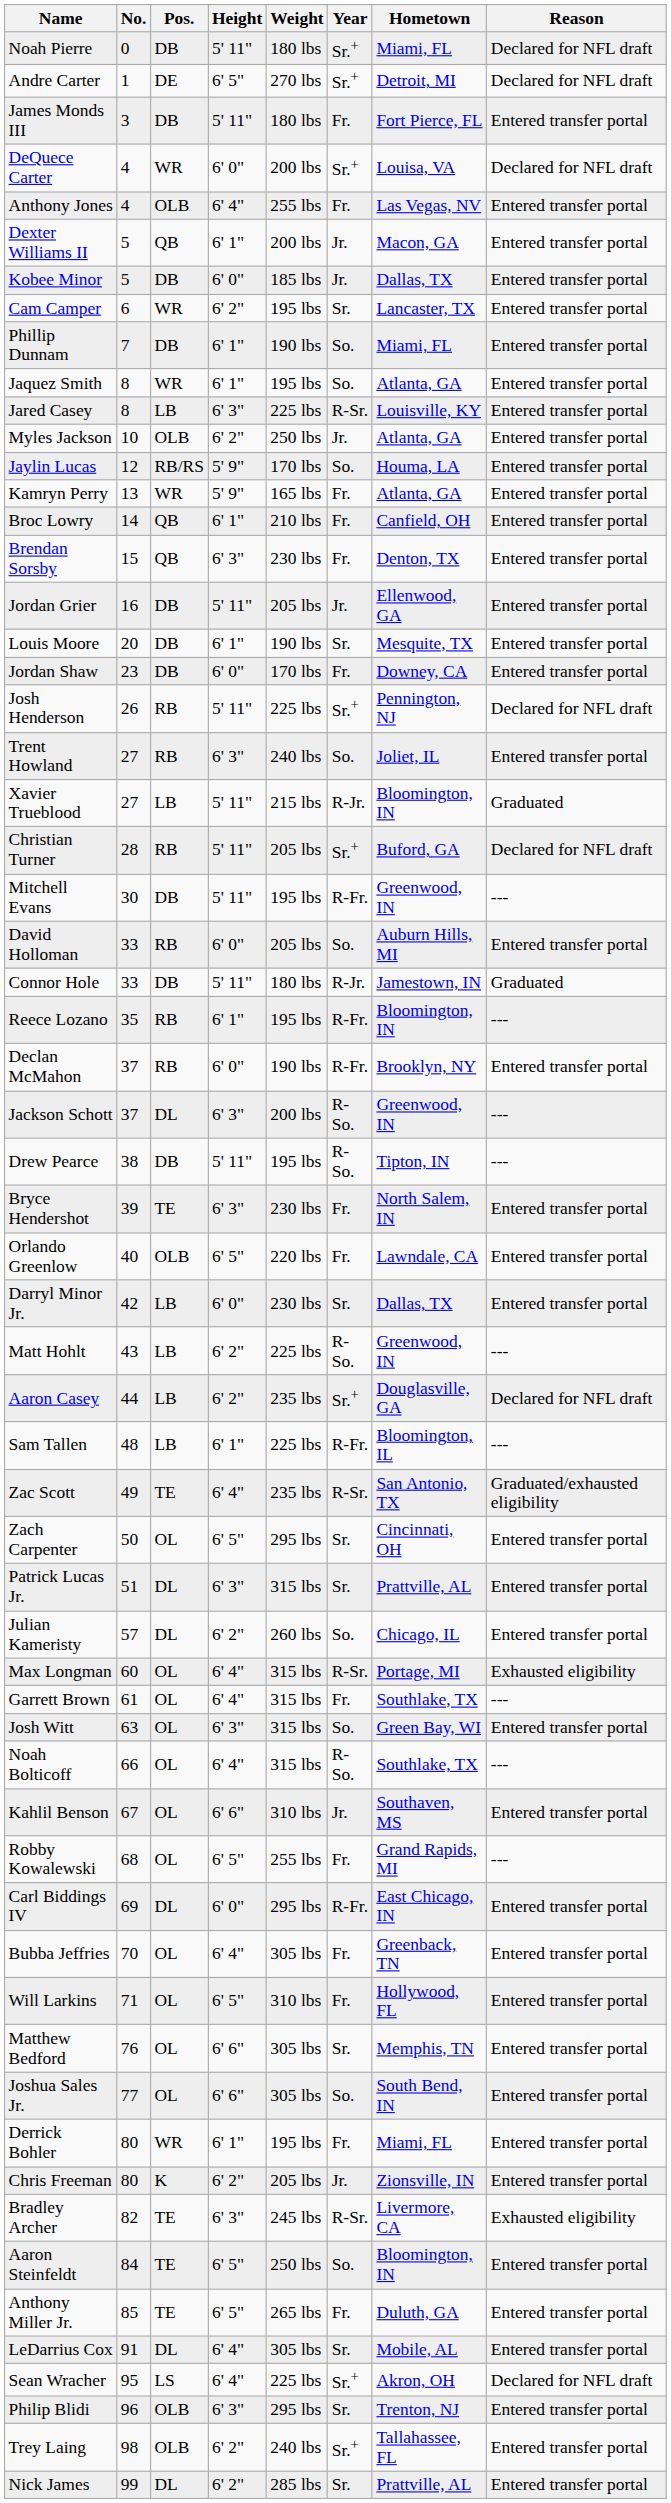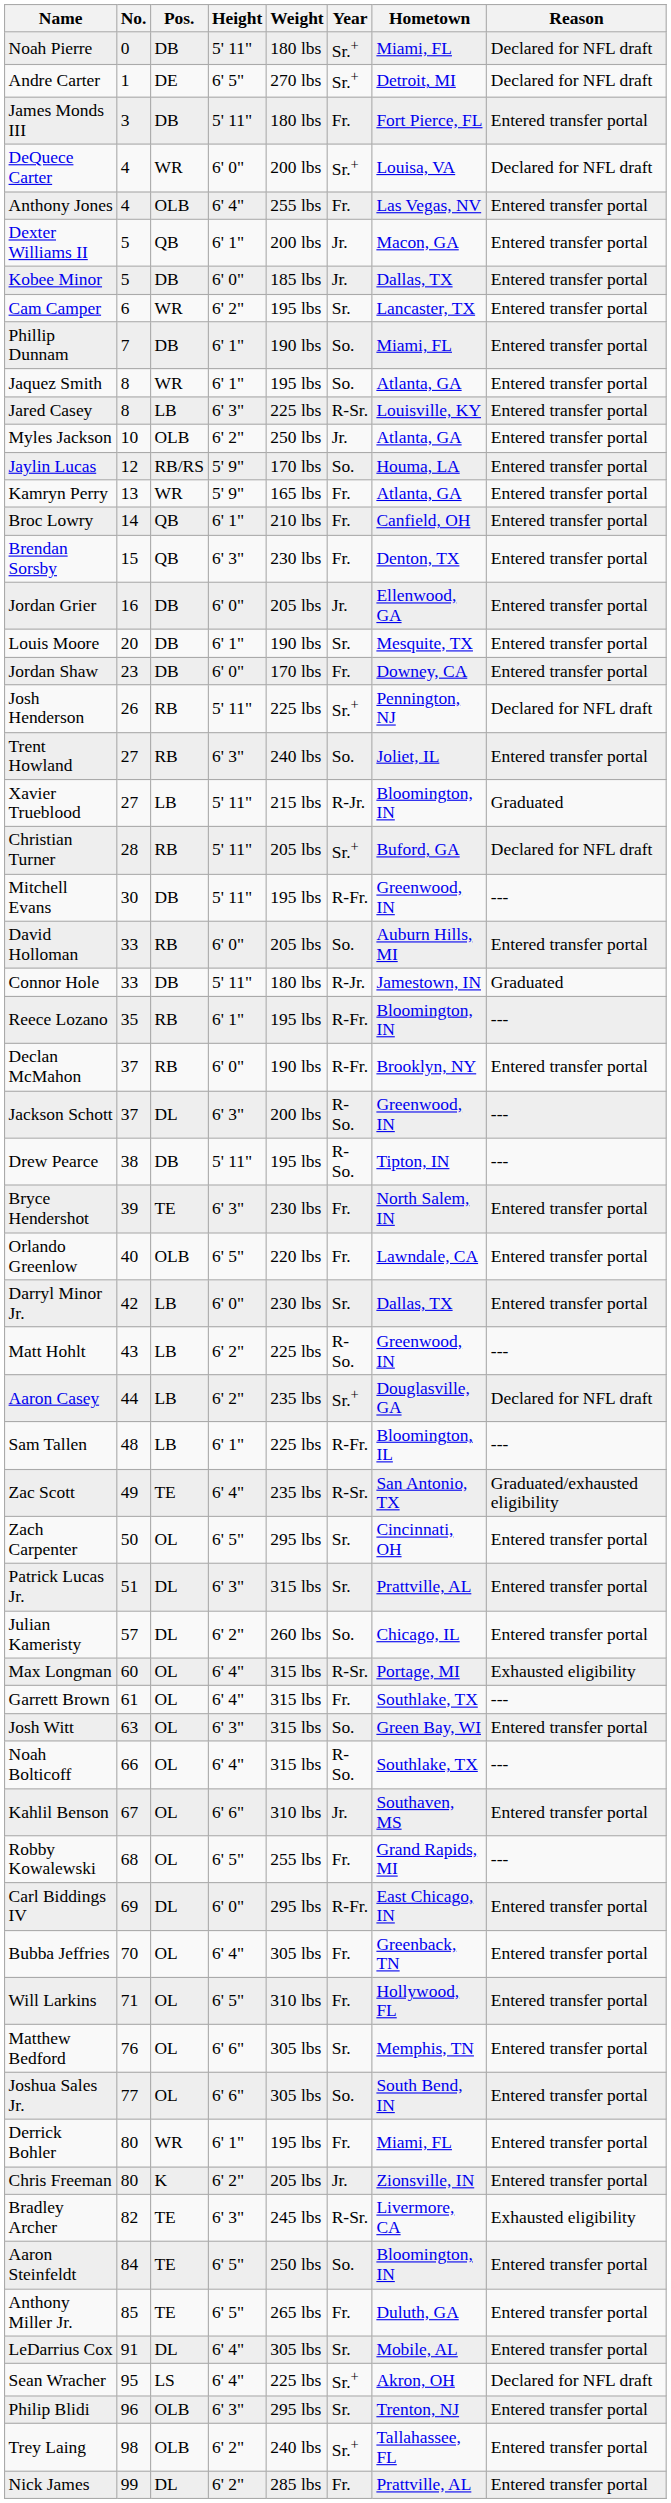Jordan Grier | Height: 5' 11" -> 6' 0"
Nick James | Year: Sr. -> Fr.
